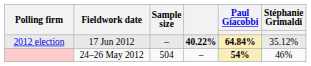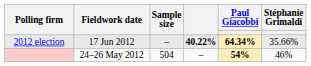2012 election | Paul Giacobbi: 64.84% -> 64.34%
2012 election | Stéphanie Grimaldi: 35.12% -> 35.66%
